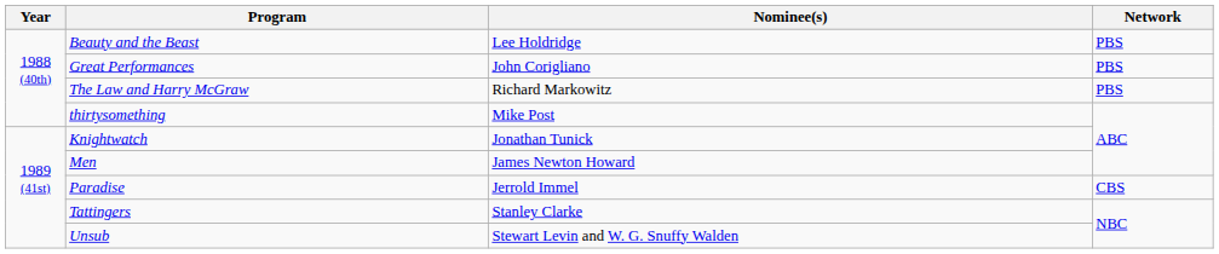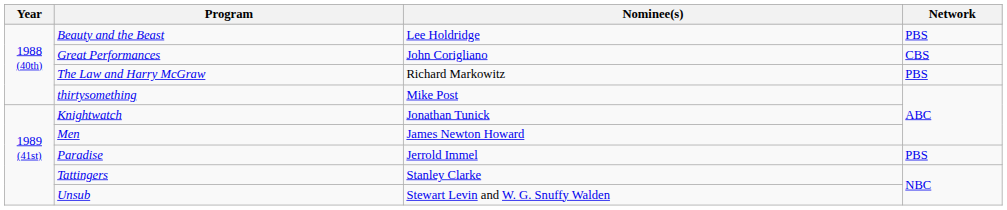Great Performances | Network: PBS -> CBS
Paradise | Network: CBS -> PBS
